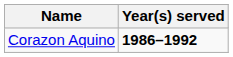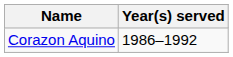Corazon Aquino | Year(s) served: bold -> normal
